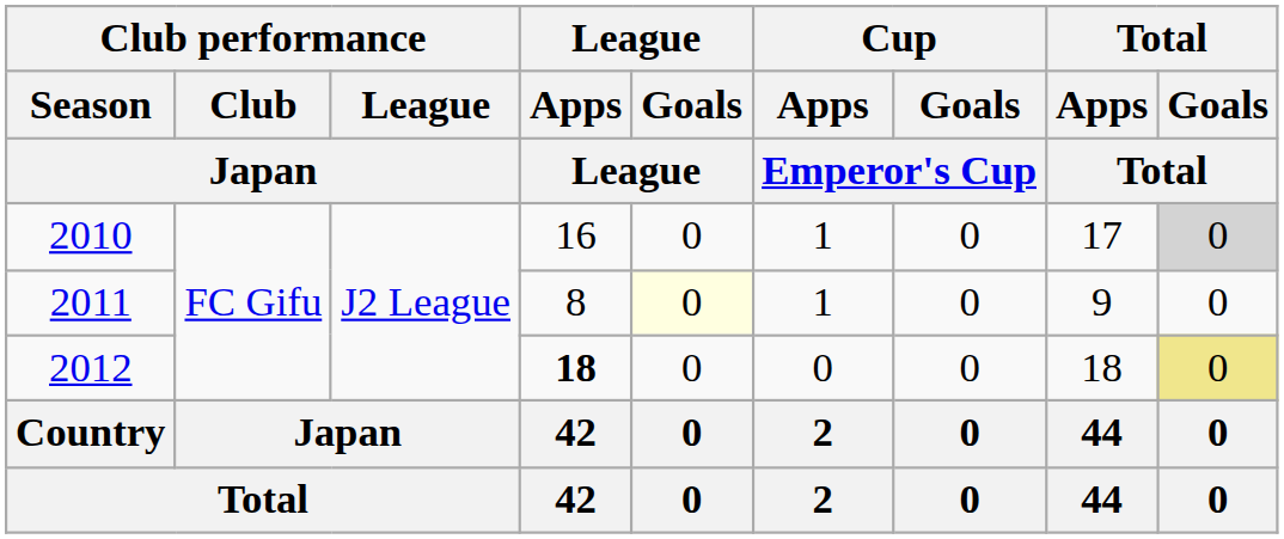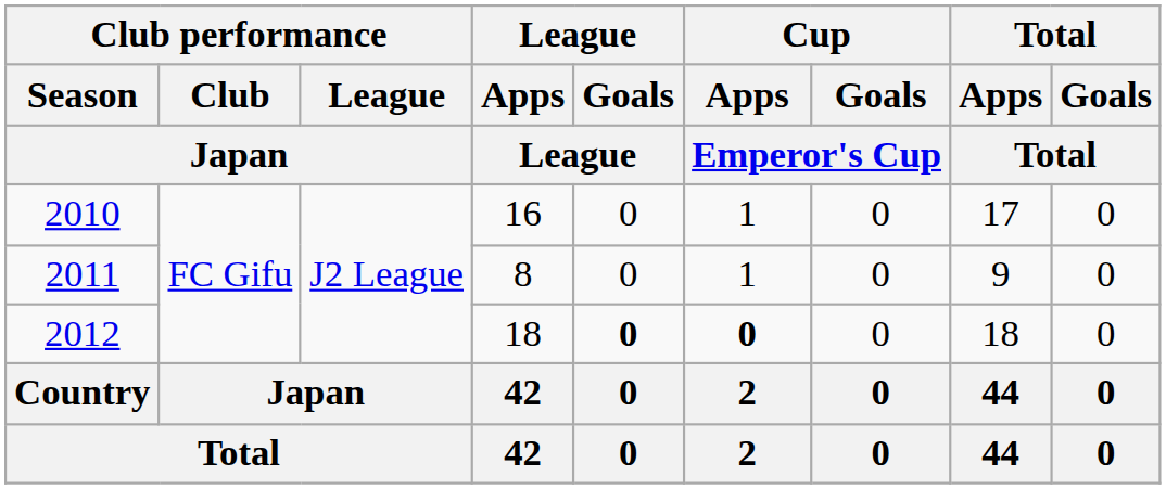2010 | Total / Goals / Total: lightgrey background -> no background
2011 | League / Goals / League: lightyellow background -> no background
2012 | League / Apps / League: bold -> normal
2012 | League / Goals / League: normal -> bold
2012 | Cup / Apps / Emperor's Cup: normal -> bold
2012 | Total / Goals / Total: khaki background -> no background
